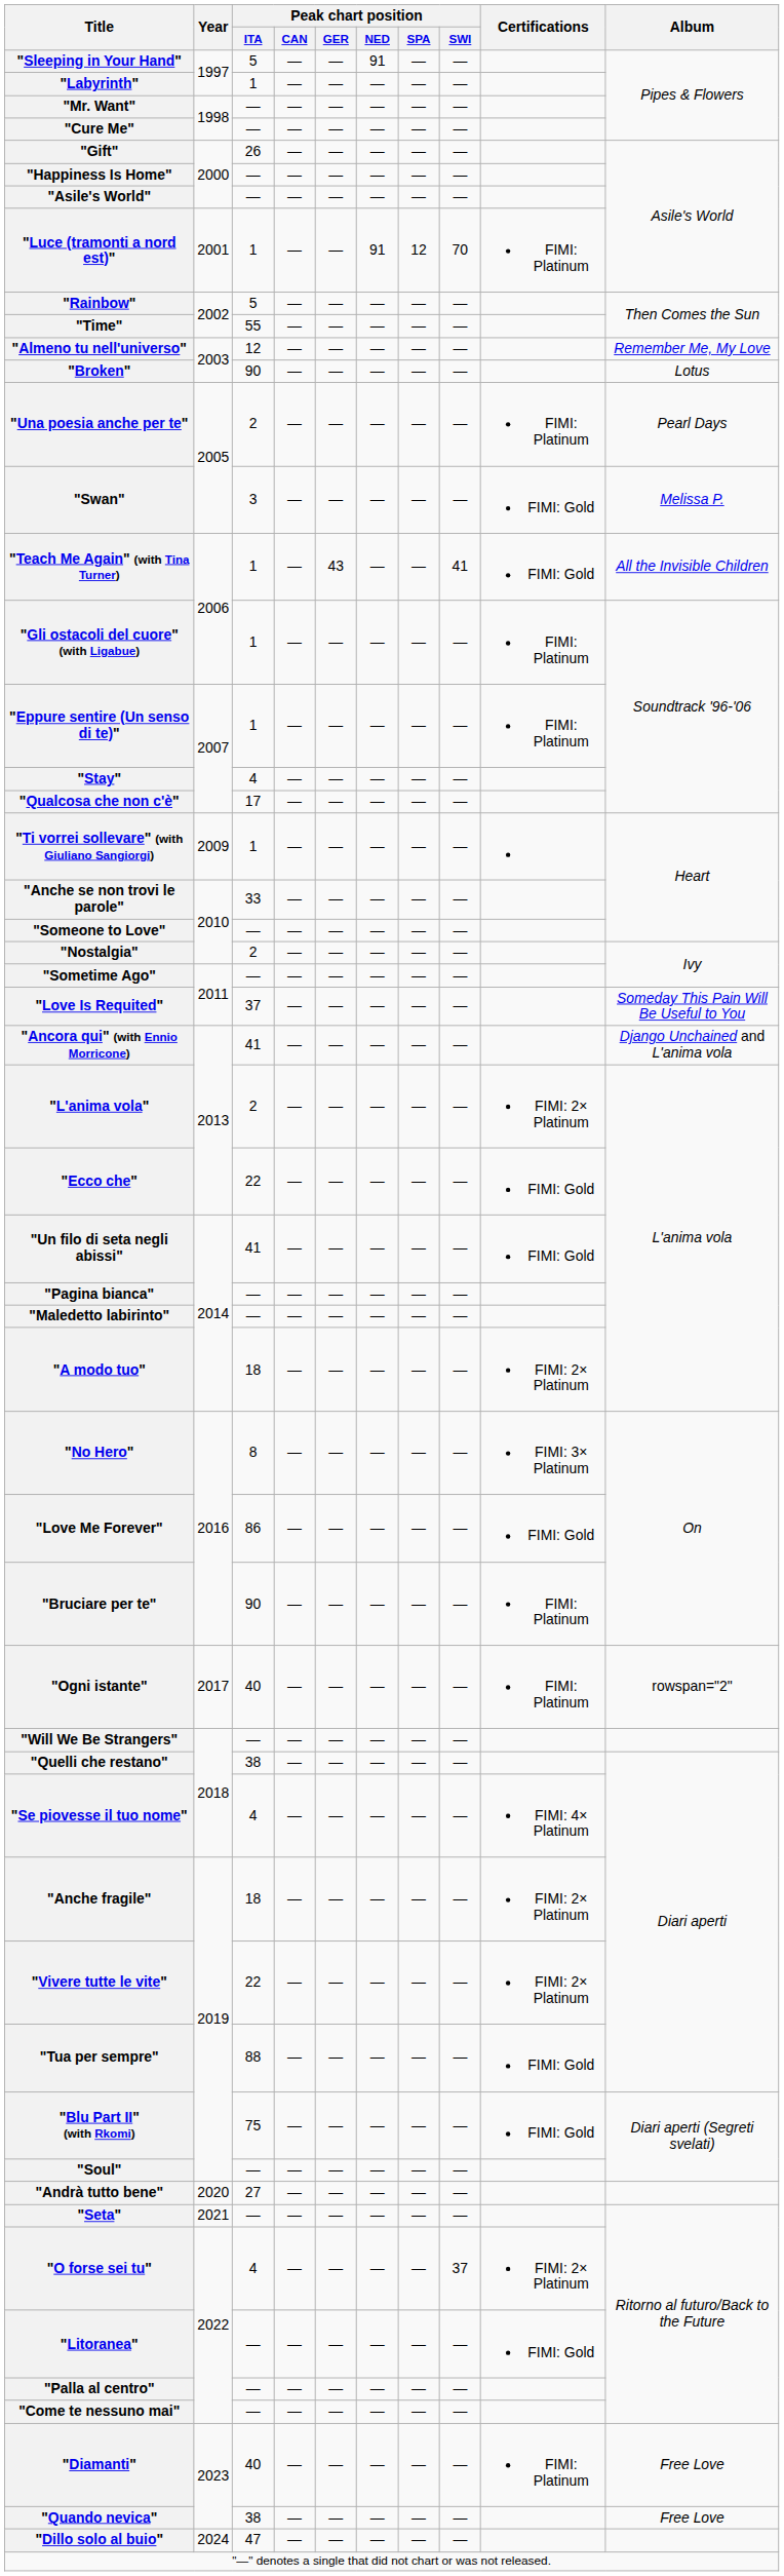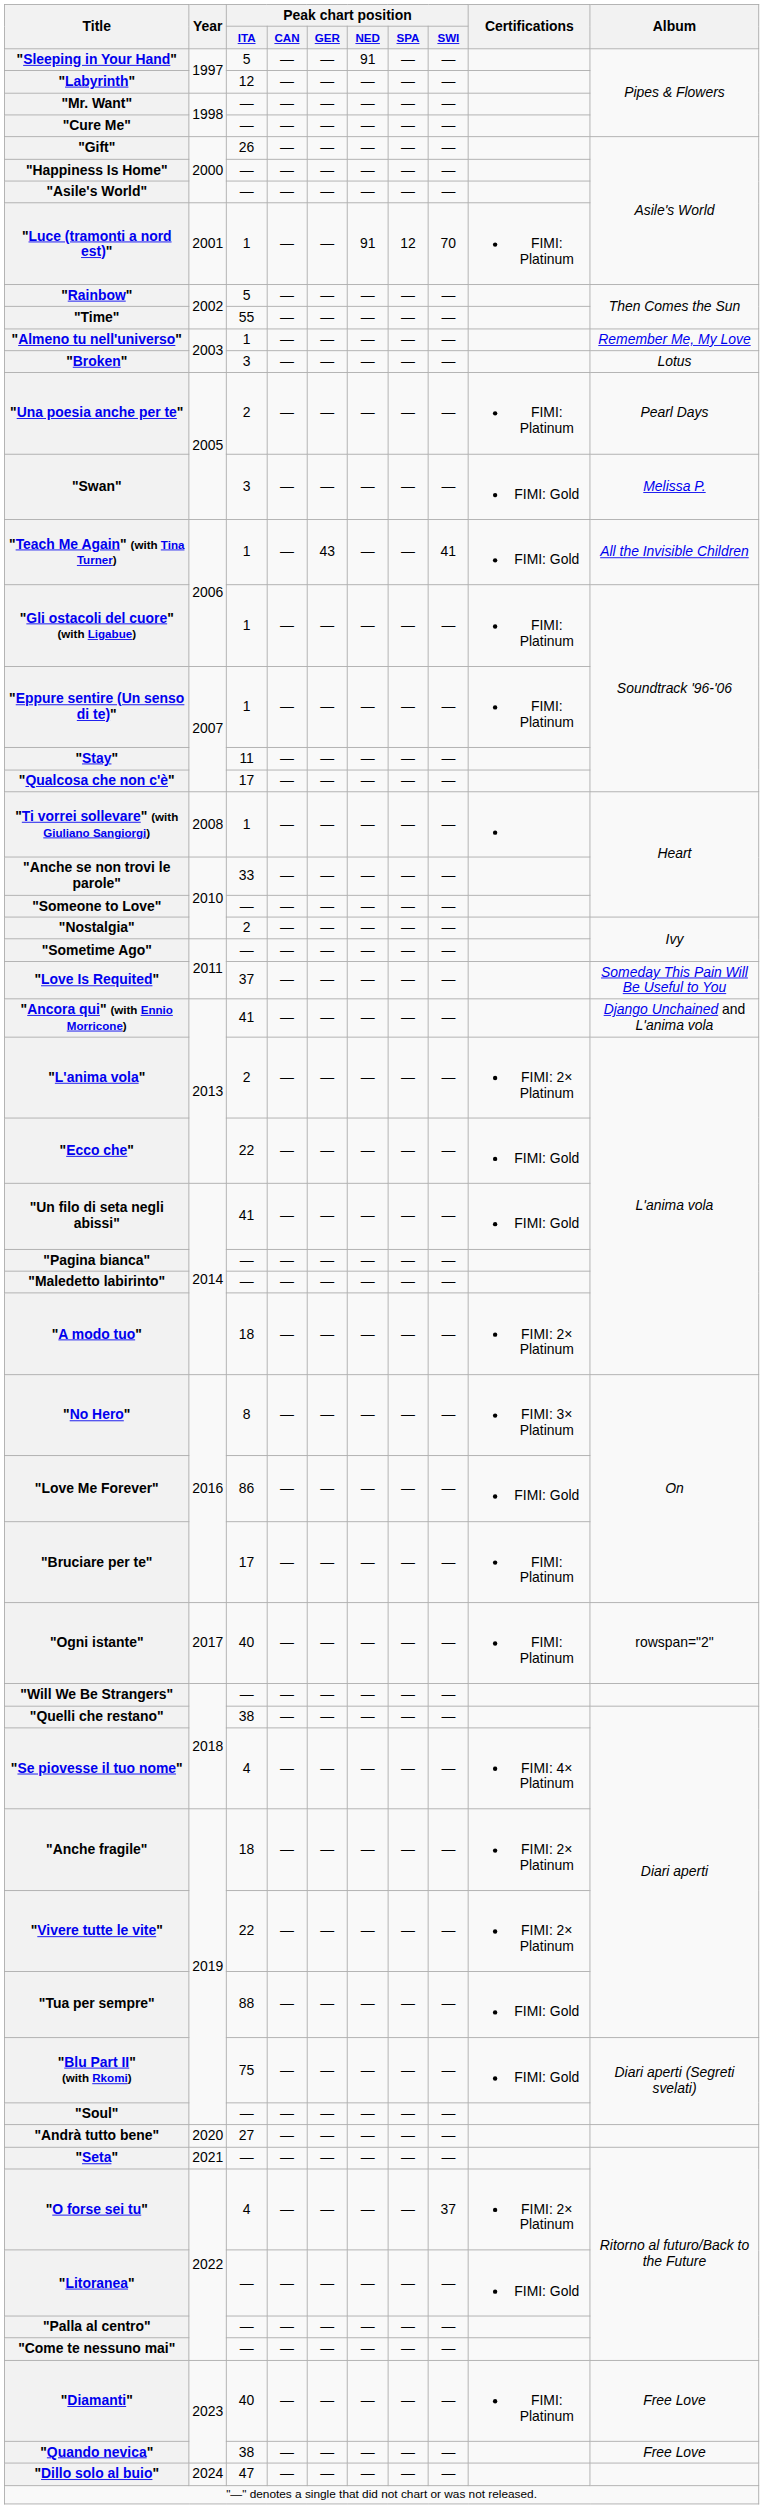"Labyrinth" | Peak chart position / ITA: 1 -> 12
"Almeno tu nell'universo" | Peak chart position / ITA: 12 -> 1
"Broken" | Peak chart position / ITA: 90 -> 3
"Stay" | Peak chart position / ITA: 4 -> 11
"Ti vorrei sollevare" (with Giuliano Sangiorgi) | Year: 2009 -> 2008
"Bruciare per te" | Peak chart position / ITA: 90 -> 17
